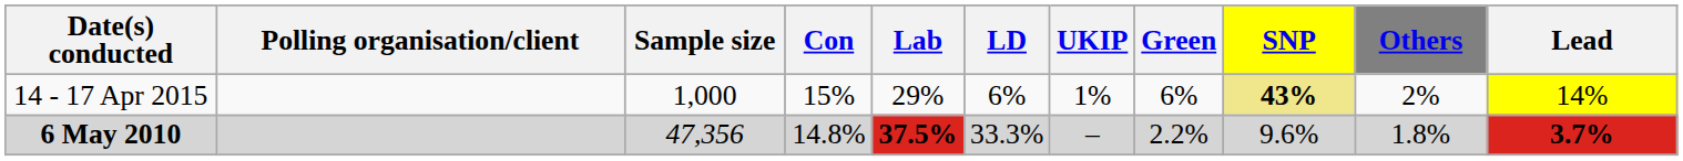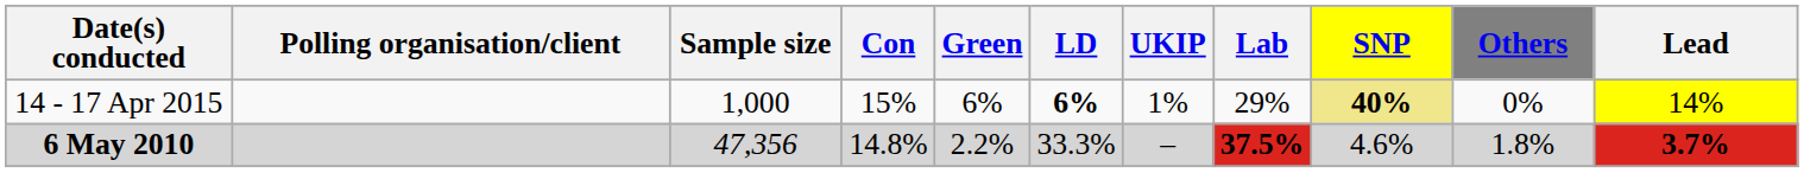columns swapped: Lab <-> Green
14 - 17 Apr 2015 | LD: normal -> bold
14 - 17 Apr 2015 | SNP: 43% -> 40%
14 - 17 Apr 2015 | Others: 2% -> 0%
6 May 2010 | SNP: 9.6% -> 4.6%
